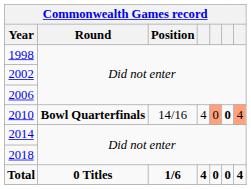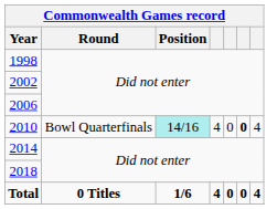2010 | Round: bold -> normal
2010 | Position: no background -> paleturquoise background
2010 | column 5: lightsalmon background -> no background
2010 | column 7: lightsalmon background -> no background
